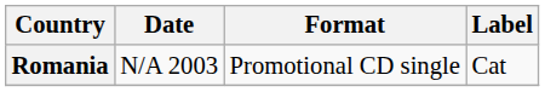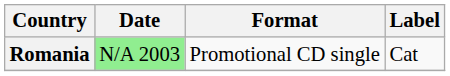Romania | Date: no background -> lightgreen background
